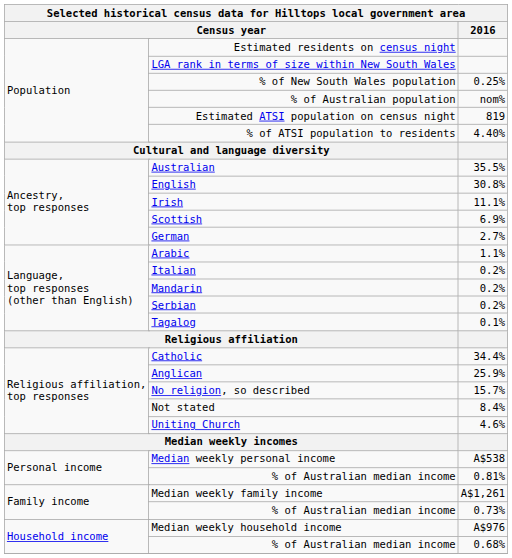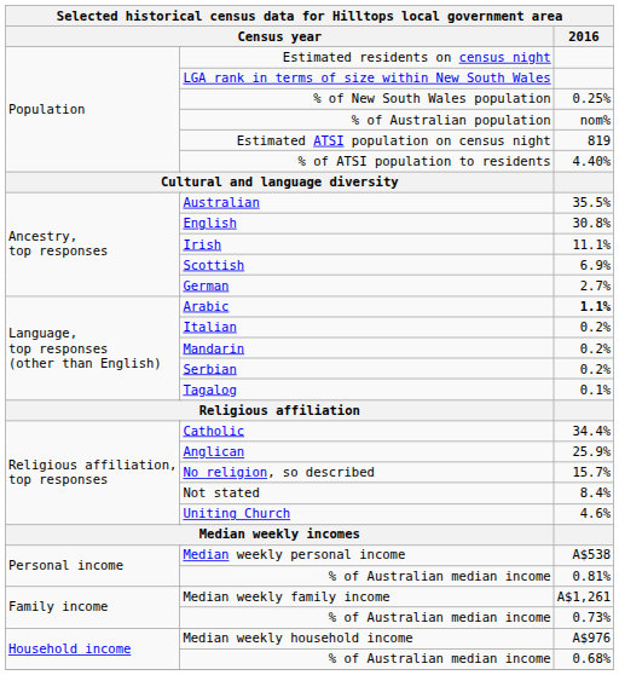Arabic | 2016: normal -> bold
